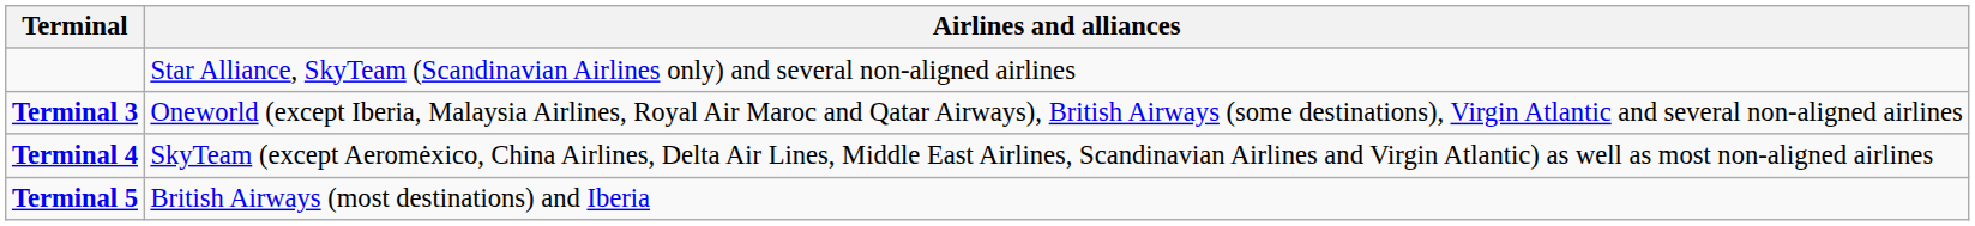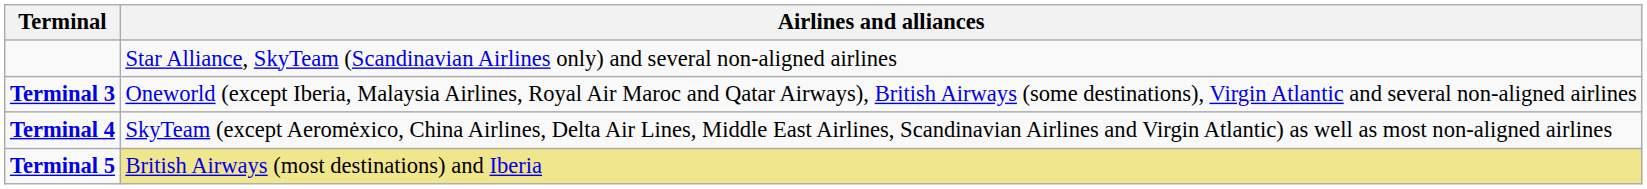Terminal 5 | Airlines and alliances: no background -> khaki background
